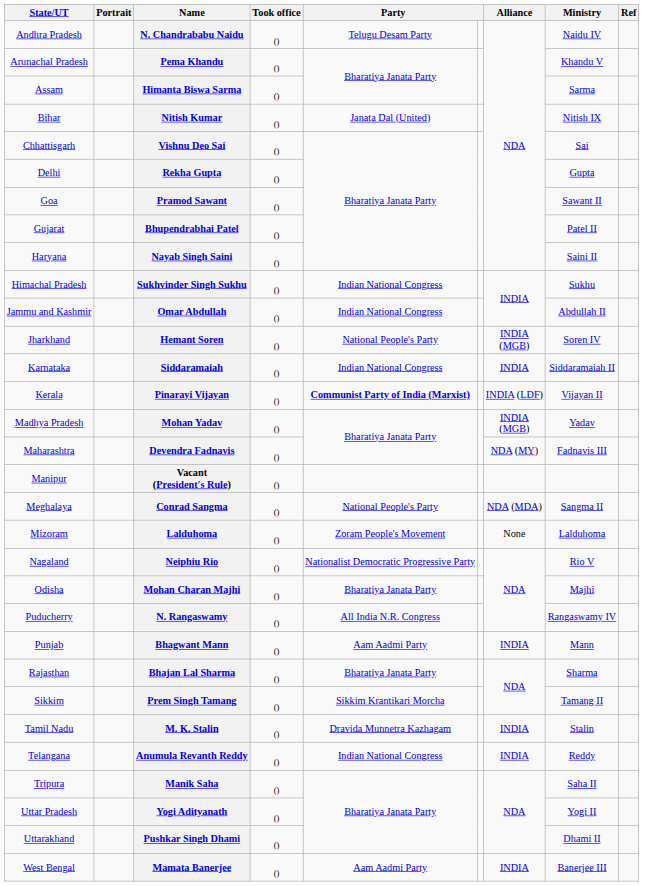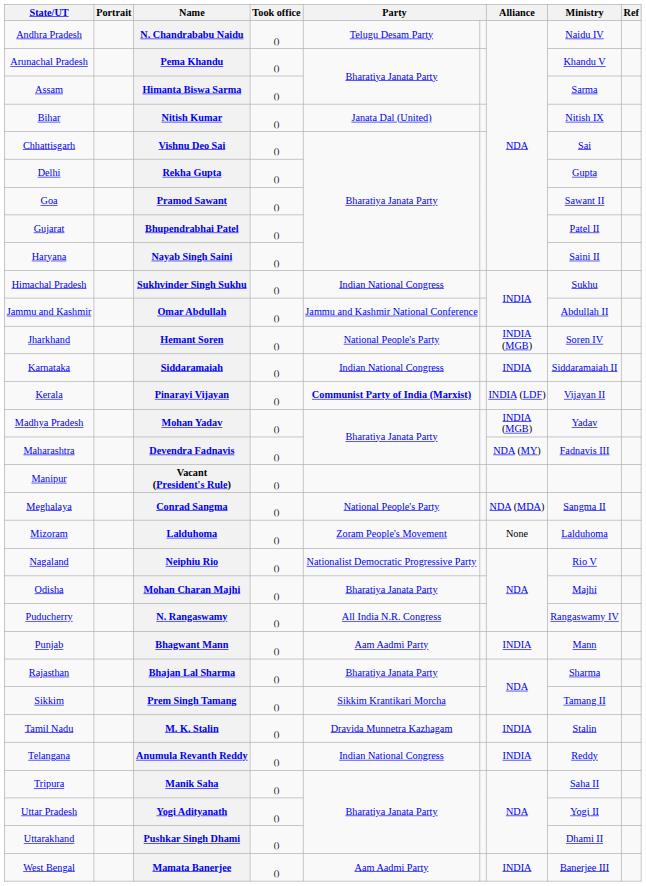Jammu and Kashmir | column 5: Indian National Congress -> Jammu and Kashmir National Conference
